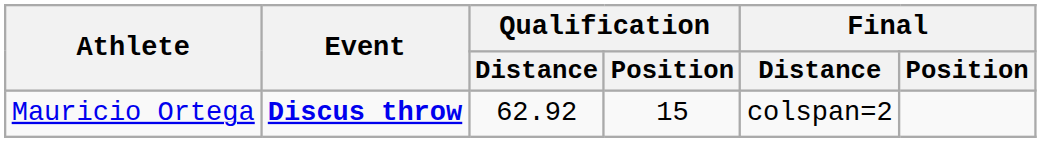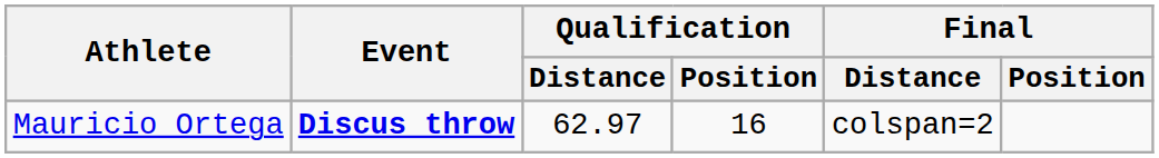Mauricio Ortega | Qualification / Distance: 62.92 -> 62.97
Mauricio Ortega | Qualification / Position: 15 -> 16
